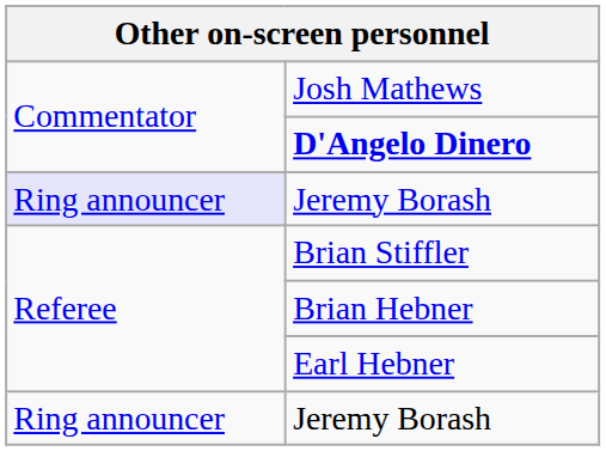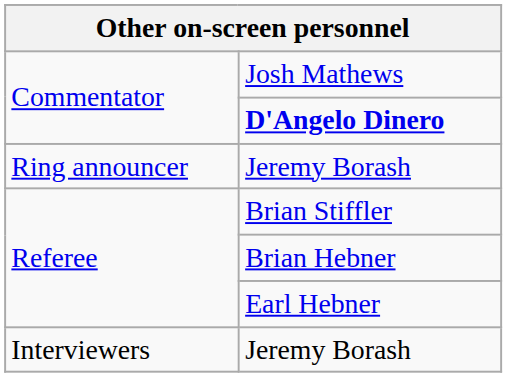row 4 | column 1: lavender background -> no background
row 8 | column 1: Ring announcer -> Interviewers
